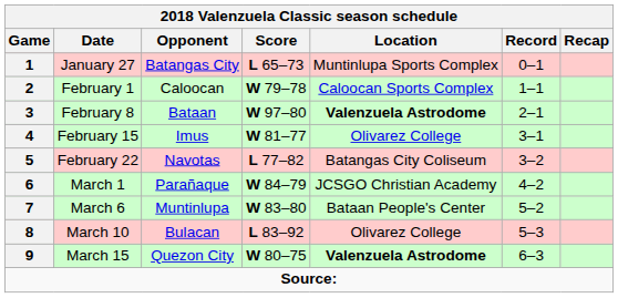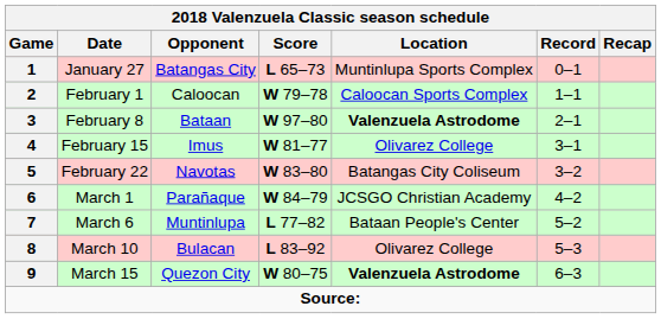5 | Score: L 77–82 -> W 83–80
7 | Score: W 83–80 -> L 77–82
